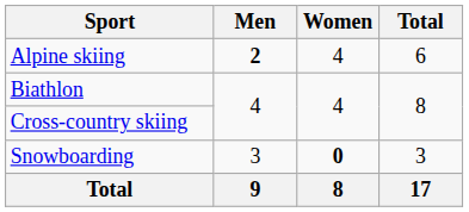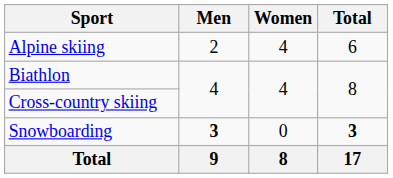Alpine skiing | Men: bold -> normal
Snowboarding | Men: normal -> bold
Snowboarding | Women: bold -> normal
Snowboarding | Total: normal -> bold
